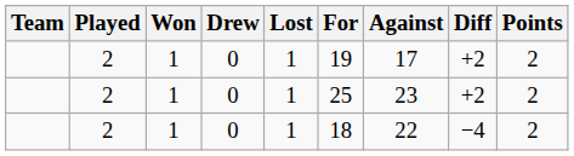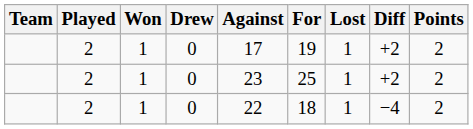columns swapped: Lost <-> Against
